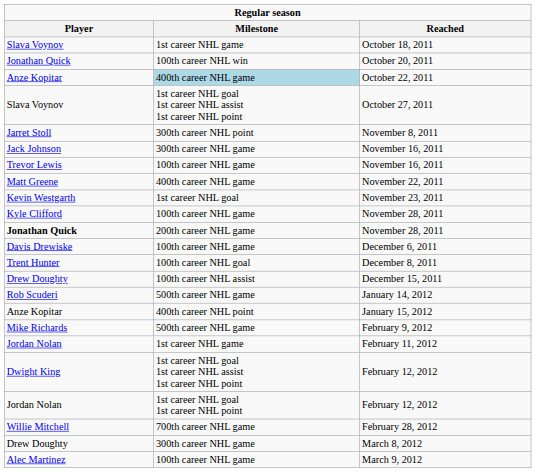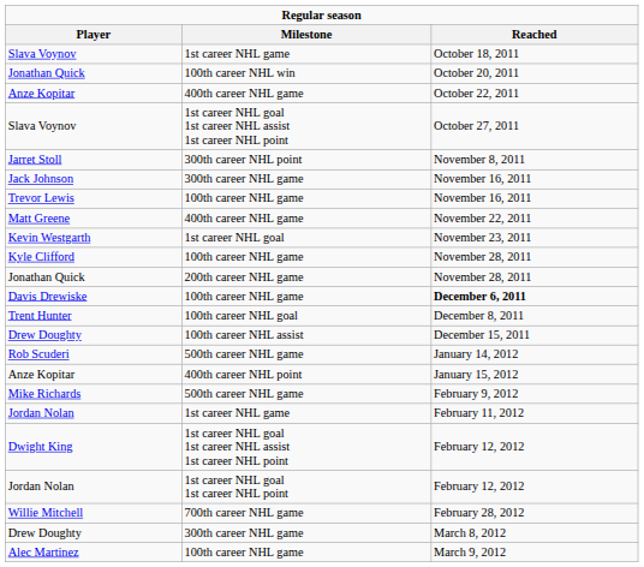row 5 | Milestone: lightblue background -> no background
row 13 | Player: bold -> normal
row 14 | Reached: normal -> bold
